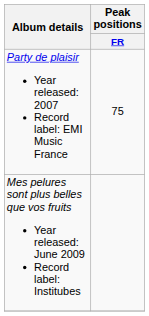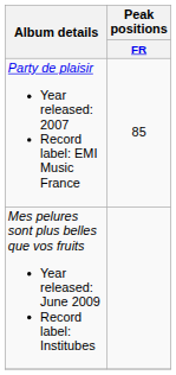row 3 | Peak positions / FR: 75 -> 85
